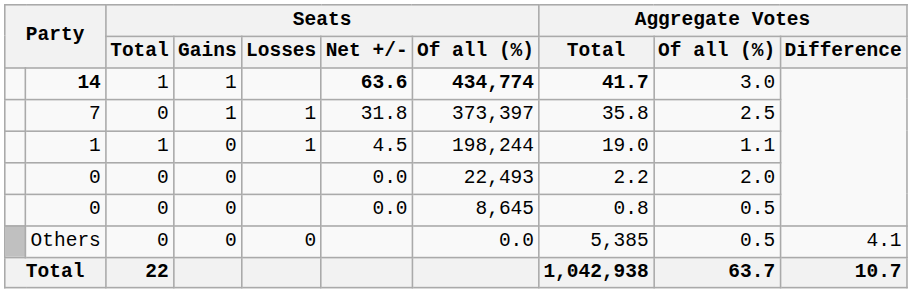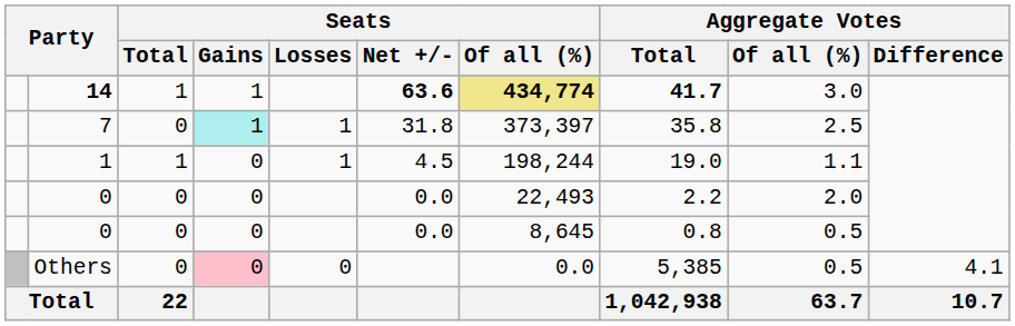14 | Seats / Of all (%): no background -> khaki background
7 | Seats / Gains: no background -> paleturquoise background
Others | Seats / Gains: no background -> pink background
